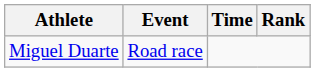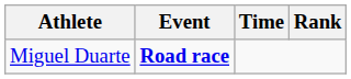Miguel Duarte | Event: normal -> bold
